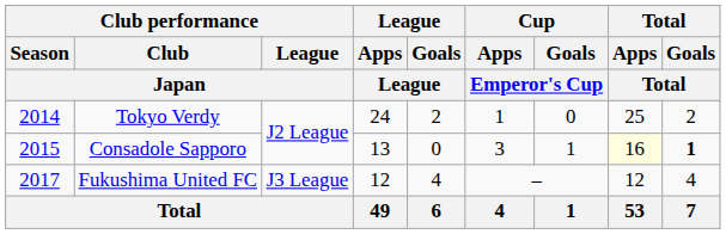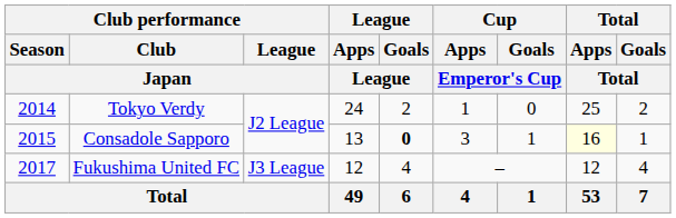Consadole Sapporo | League / Goals / League: normal -> bold
Consadole Sapporo | Total / Goals / Total: bold -> normal
